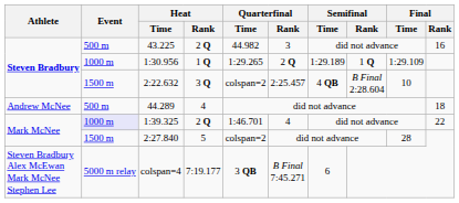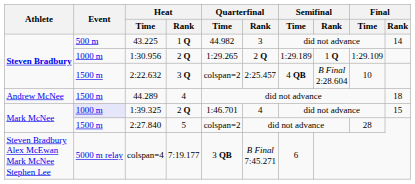43.225 | Heat / Rank: 2 Q -> 1 Q
43.225 | Final / Rank: 16 -> 14
1:30.956 | Heat / Rank: 1 Q -> 2 Q
44.289 | Event: 500 m -> 1500 m
1:39.325 | Final / Rank: 22 -> 15
